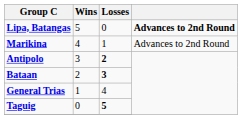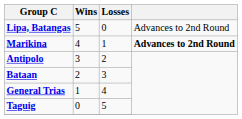Lipa, Batangas | column 4: bold -> normal
Marikina | column 4: normal -> bold
Antipolo | Losses: bold -> normal
Bataan | Losses: bold -> normal
Taguig | Losses: bold -> normal
